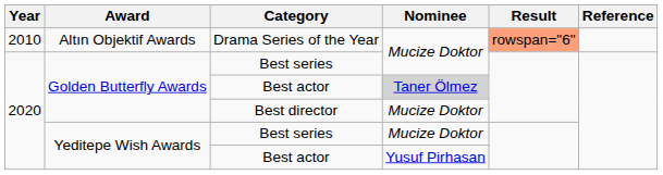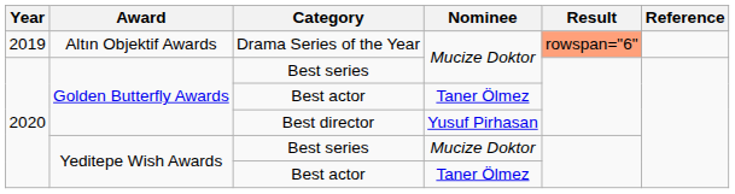Drama Series of the Year | Year: 2010 -> 2019
Golden Butterfly Awards / Best actor | Nominee: lightgrey background -> no background
Best director | Nominee: Mucize Doktor -> Yusuf Pirhasan
Yeditepe Wish Awards / Best actor | Nominee: Yusuf Pirhasan -> Taner Ölmez
